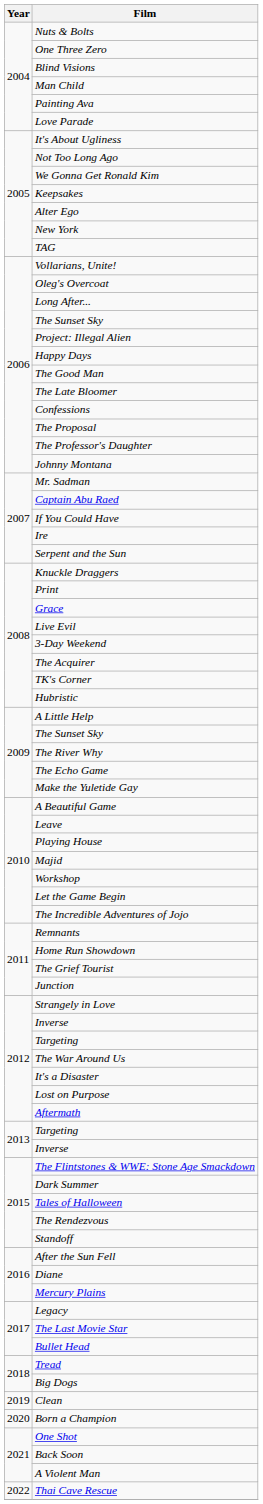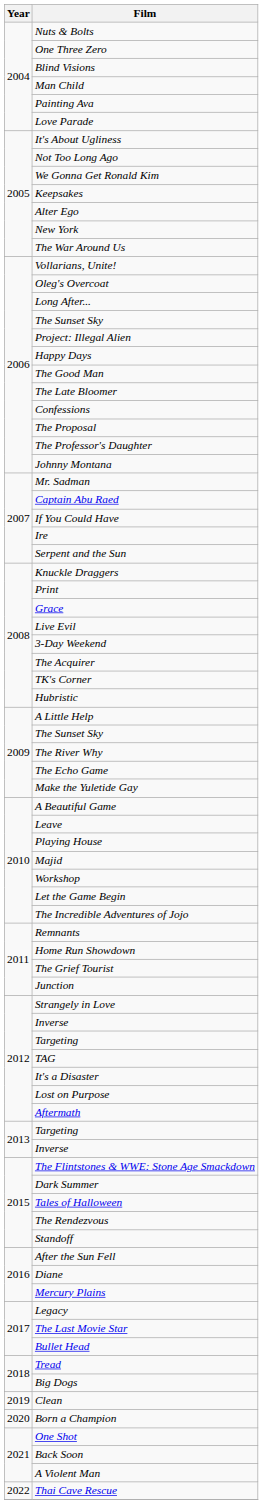row 14 | Film: TAG -> The War Around Us
row 59 | Film: The War Around Us -> TAG
